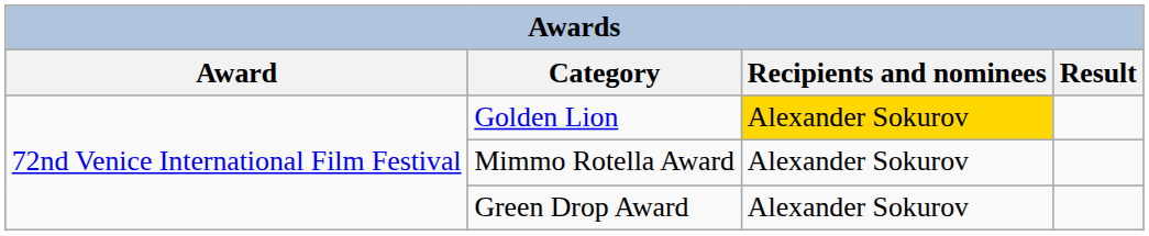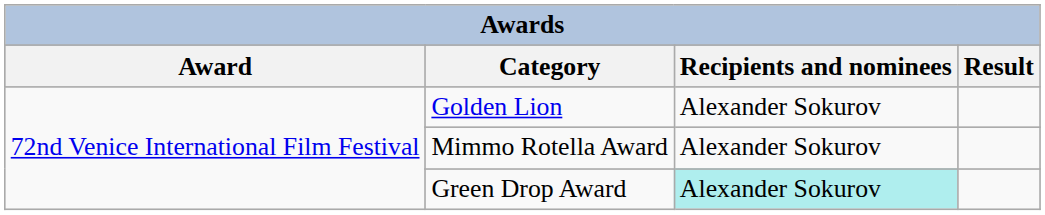Golden Lion | Recipients and nominees: gold background -> no background
Green Drop Award | Recipients and nominees: no background -> paleturquoise background
